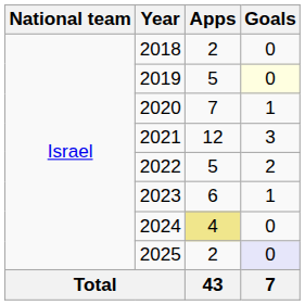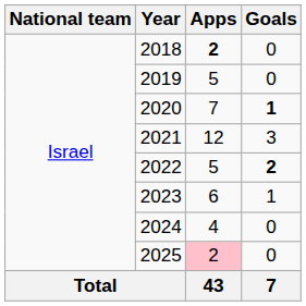2018 | Apps: normal -> bold
2019 | Goals: lightyellow background -> no background
2020 | Goals: normal -> bold
2022 | Goals: normal -> bold
2024 | Apps: khaki background -> no background
2025 | Apps: no background -> pink background
2025 | Goals: lavender background -> no background
